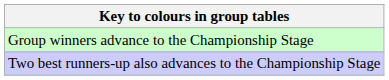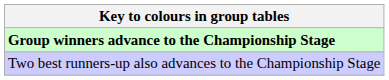row 2 | column 1: normal -> bold
